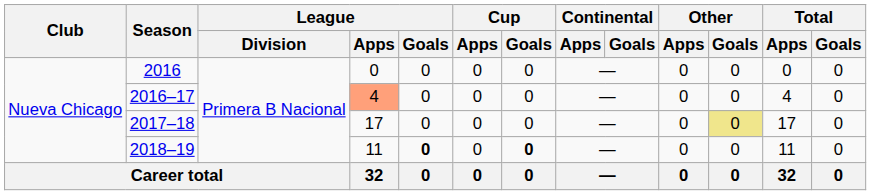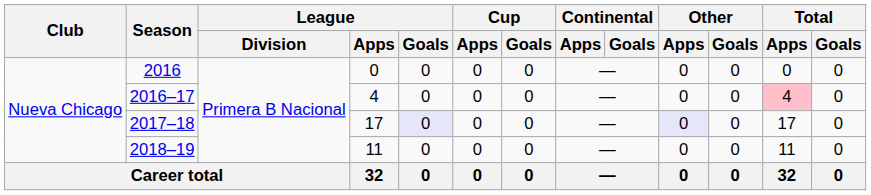2016–17 | League / Apps: lightsalmon background -> no background
2016–17 | Total / Apps: no background -> pink background
2017–18 | League / Goals: no background -> lavender background
2017–18 | Other / Apps: no background -> lavender background
2017–18 | Other / Goals: khaki background -> no background
2018–19 | League / Goals: bold -> normal
2018–19 | Cup / Goals: bold -> normal
